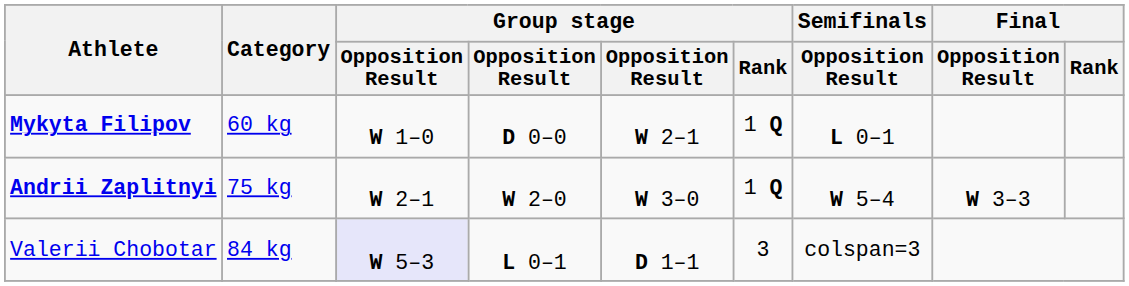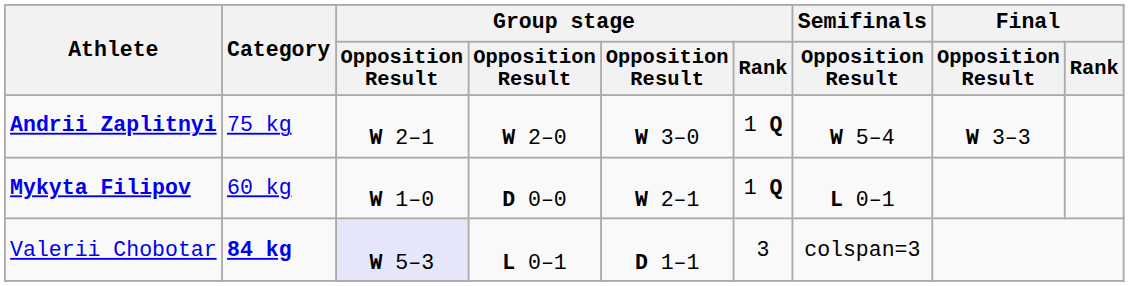rows swapped: Mykyta Filipov <-> Andrii Zaplitnyi
Valerii Chobotar | Category: normal -> bold
